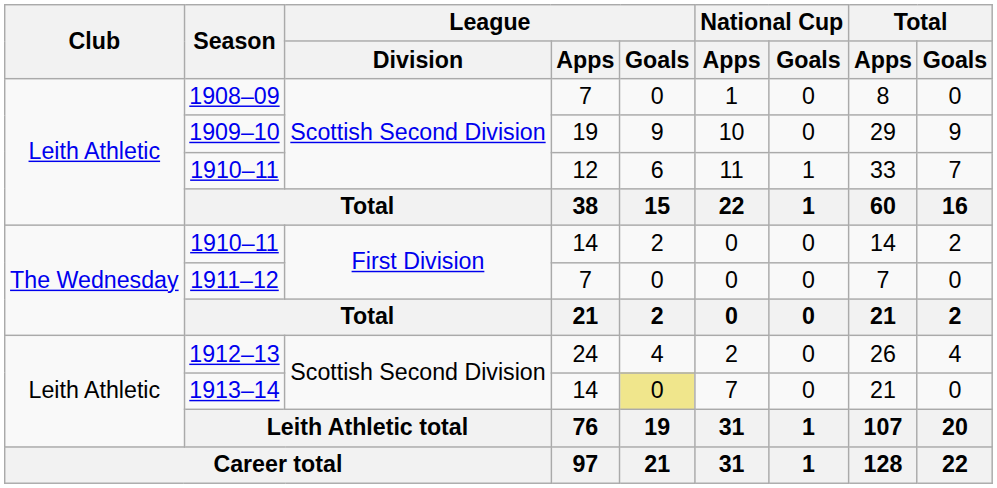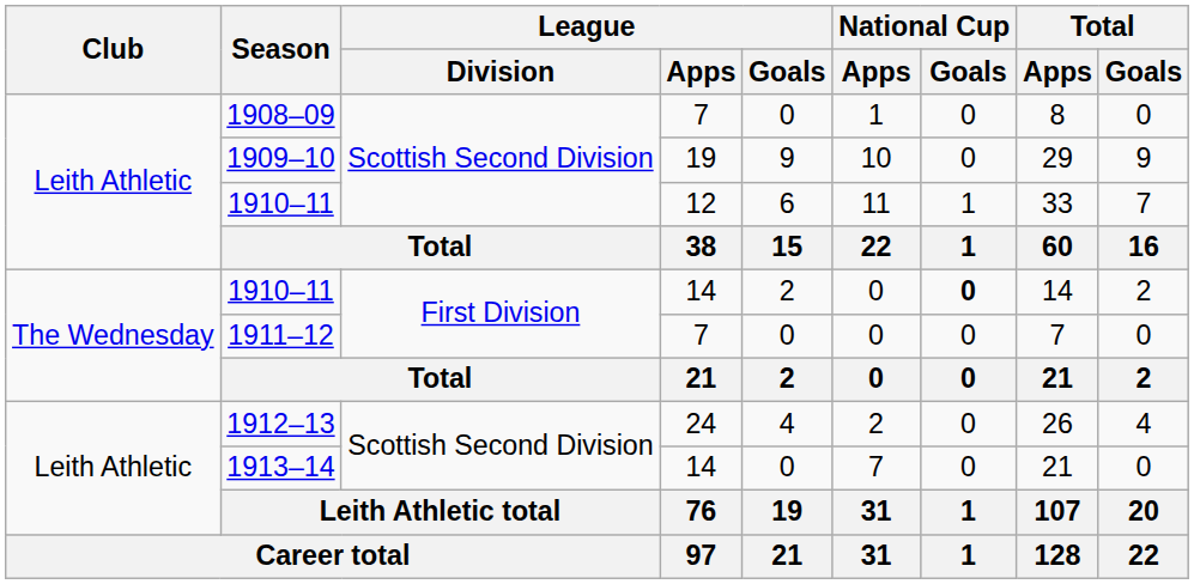1910–11 / 14 | National Cup / Goals: normal -> bold
1913–14 | League / Goals: khaki background -> no background
